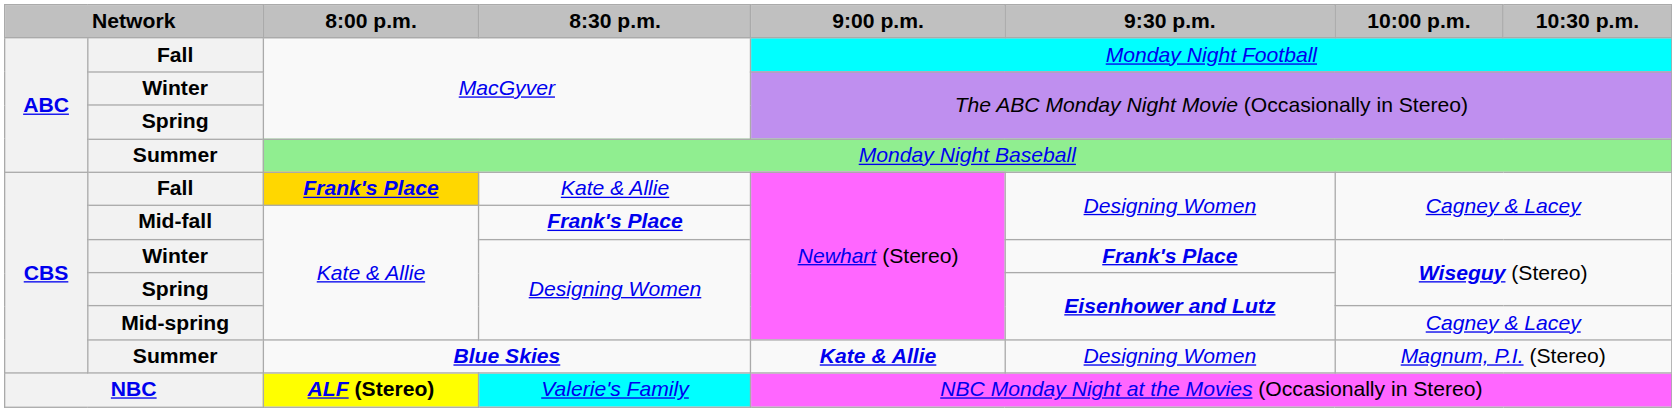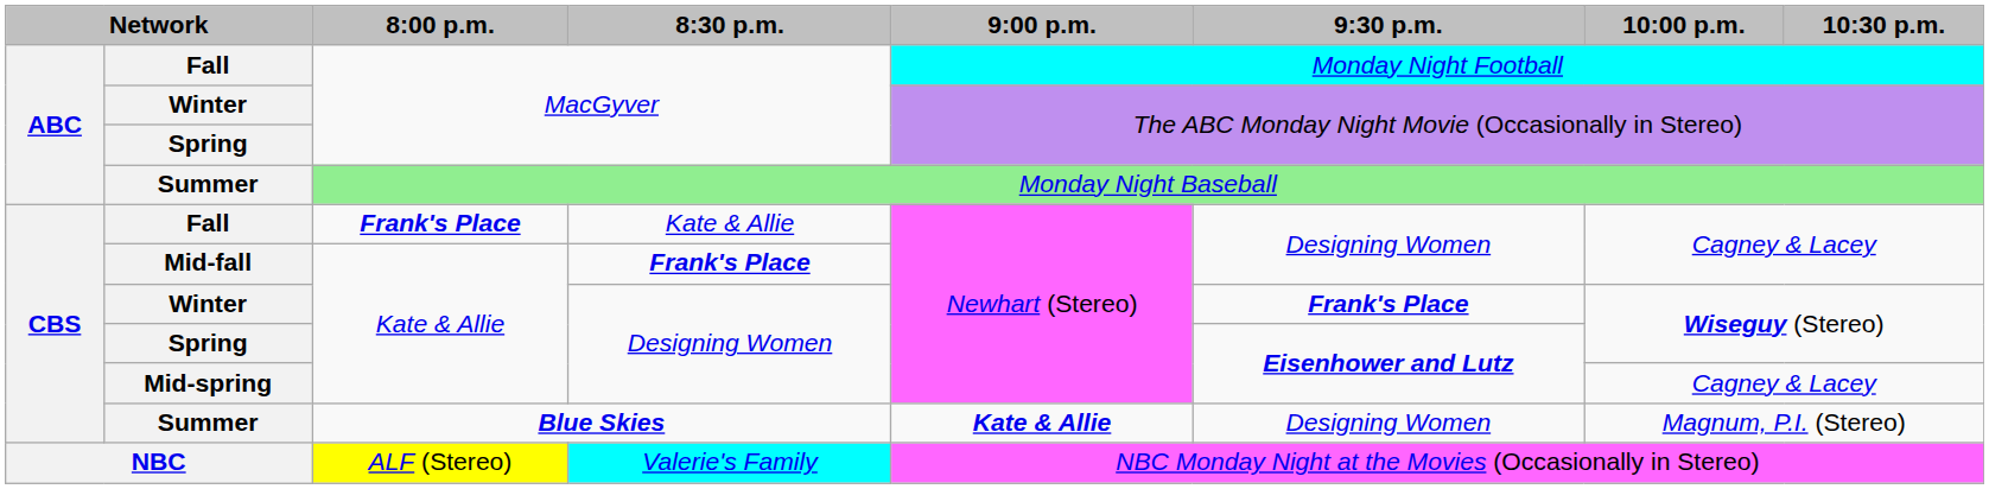Fall / Kate & Allie | 8:00 p.m.: gold background -> no background
NBC | 8:00 p.m.: bold -> normal
